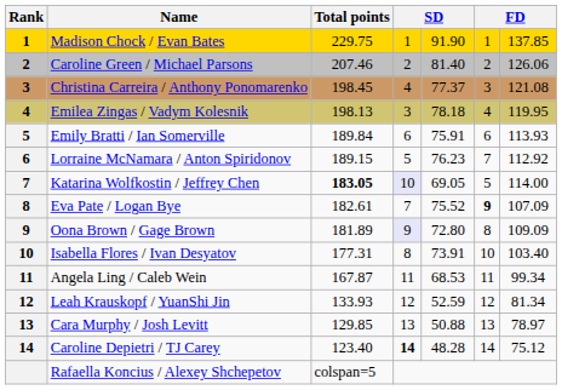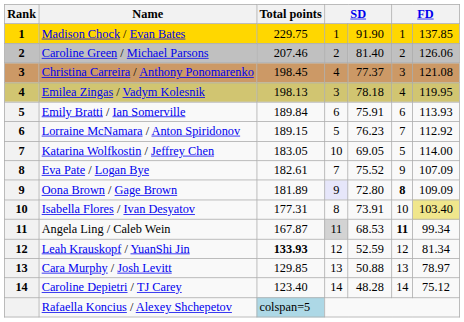Katarina Wolfkostin / Jeffrey Chen | Total points: bold -> normal
Katarina Wolfkostin / Jeffrey Chen | column 4: lavender background -> no background
Eva Pate / Logan Bye | column 6: bold -> normal
Oona Brown / Gage Brown | column 6: normal -> bold
Isabella Flores / Ivan Desyatov | column 7: no background -> khaki background
Angela Ling / Caleb Wein | column 4: no background -> lightgrey background
Angela Ling / Caleb Wein | column 6: normal -> bold
Leah Krauskopf / YuanShi Jin | Total points: normal -> bold
Caroline Depietri / TJ Carey | column 4: bold -> normal
Rafaella Koncius / Alexey Shchepetov | Total points: no background -> lightblue background
